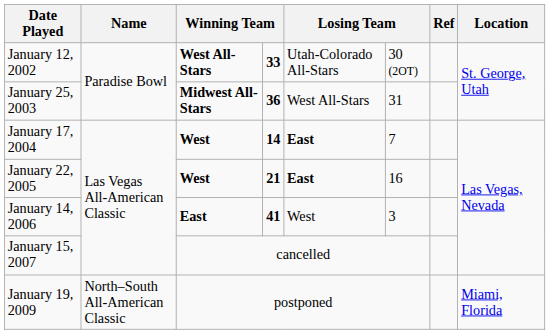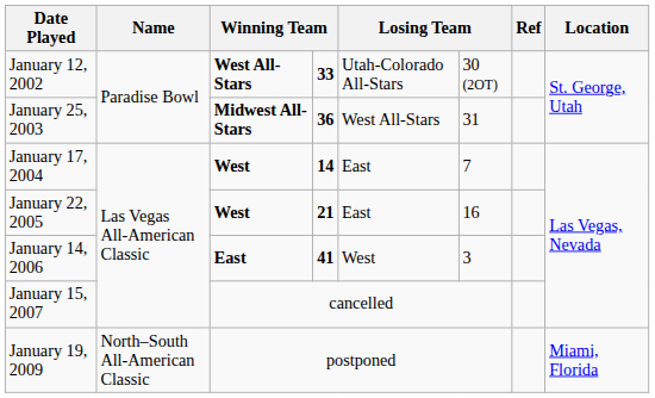row 4 | column 5: bold -> normal
row 5 | column 5: bold -> normal
